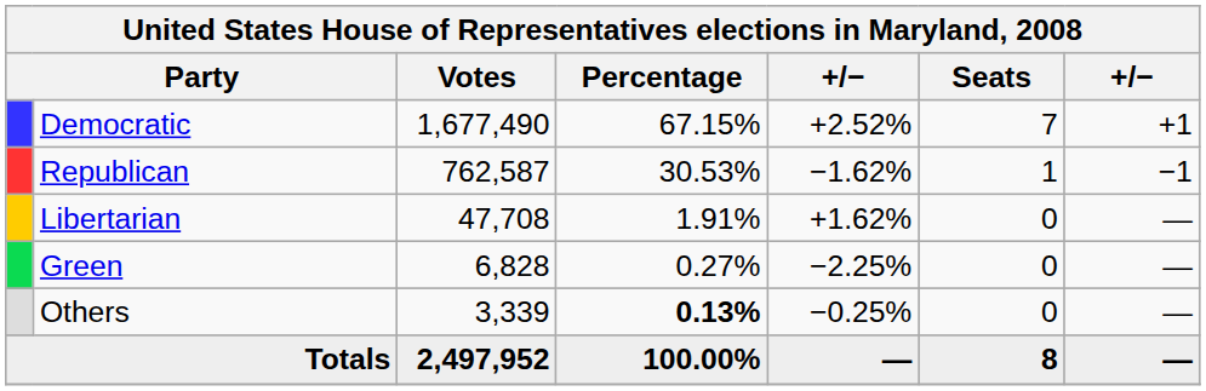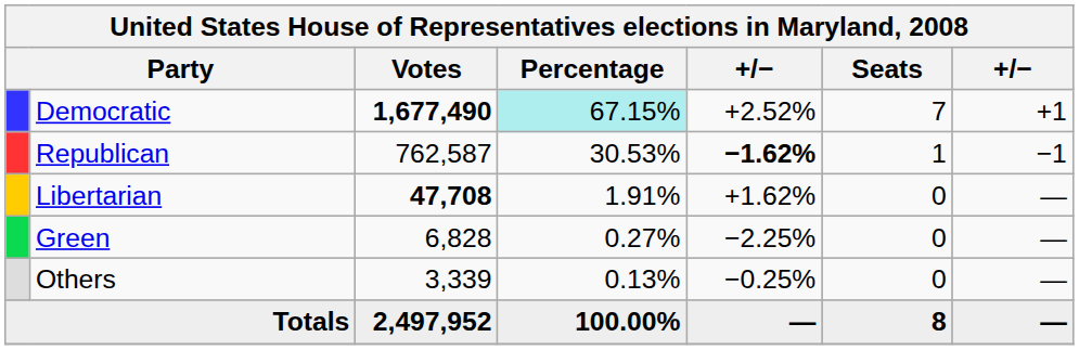Democratic | Votes: normal -> bold
Democratic | Percentage: no background -> paleturquoise background
Republican | column 5: normal -> bold
Libertarian | Votes: normal -> bold
Others | Percentage: bold -> normal
